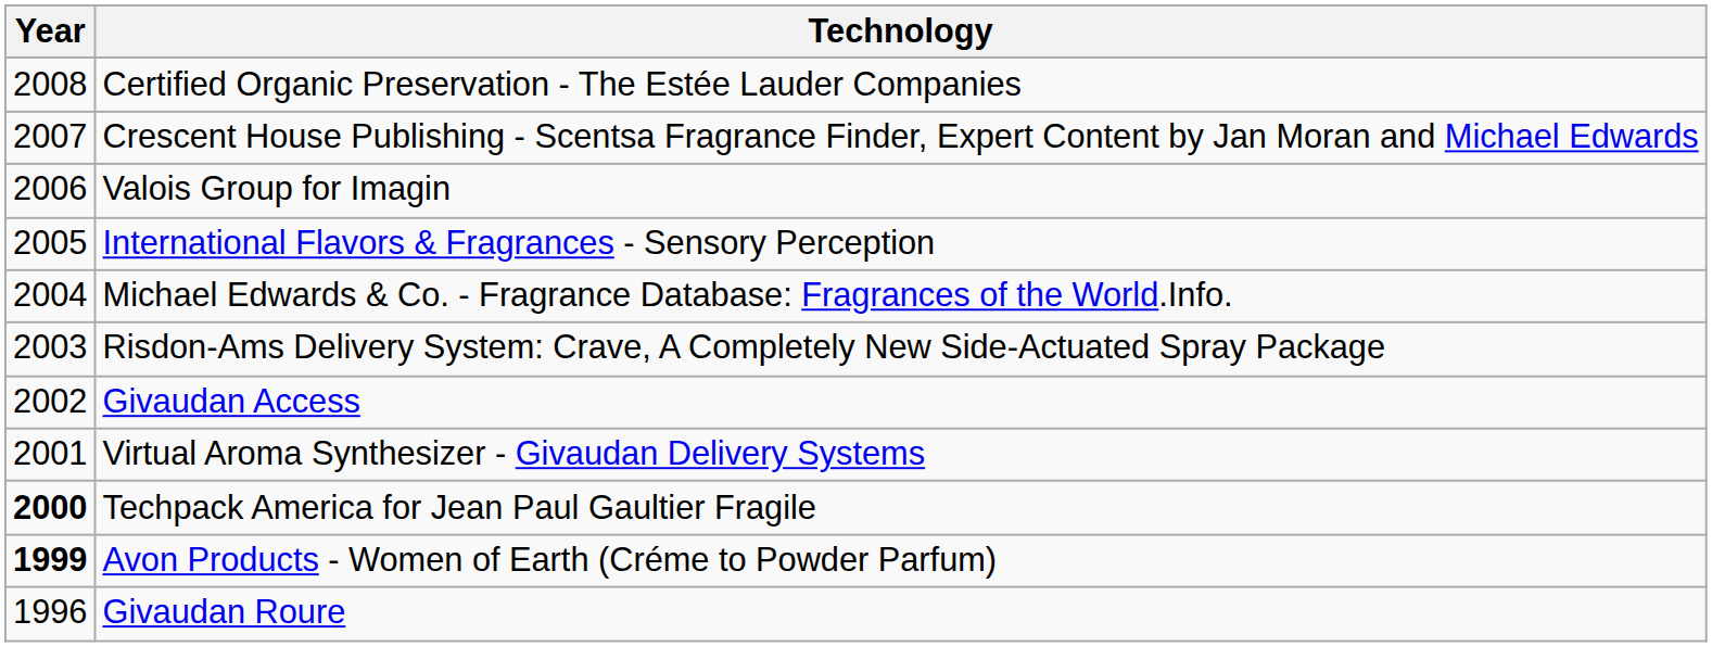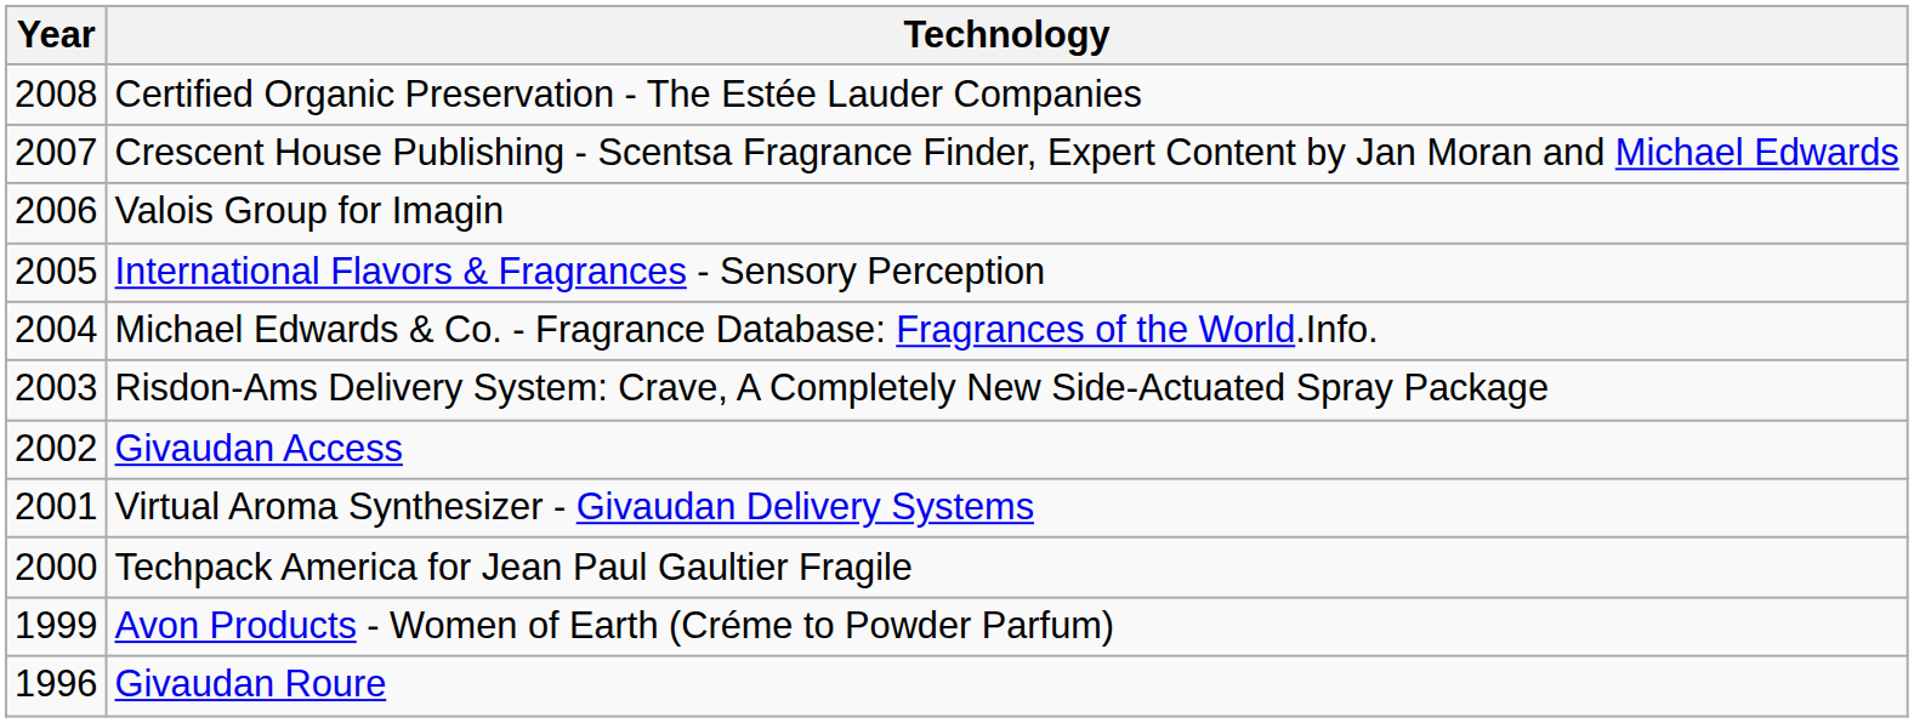Techpack America for Jean Paul Gaultier Fragile | Year: bold -> normal
Avon Products - Women of Earth (Créme to Powder Parfum) | Year: bold -> normal
